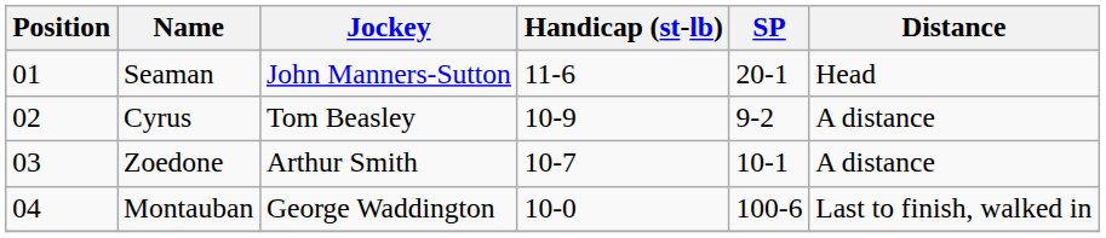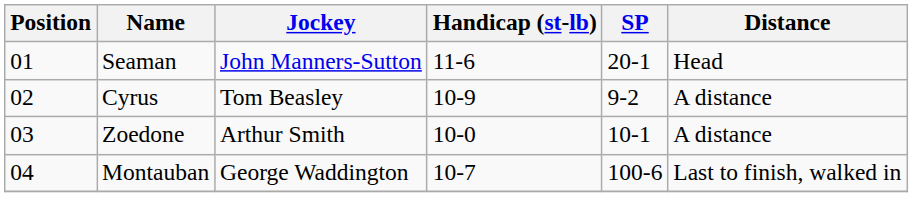Zoedone | Handicap (st-lb): 10-7 -> 10-0
Montauban | Handicap (st-lb): 10-0 -> 10-7
